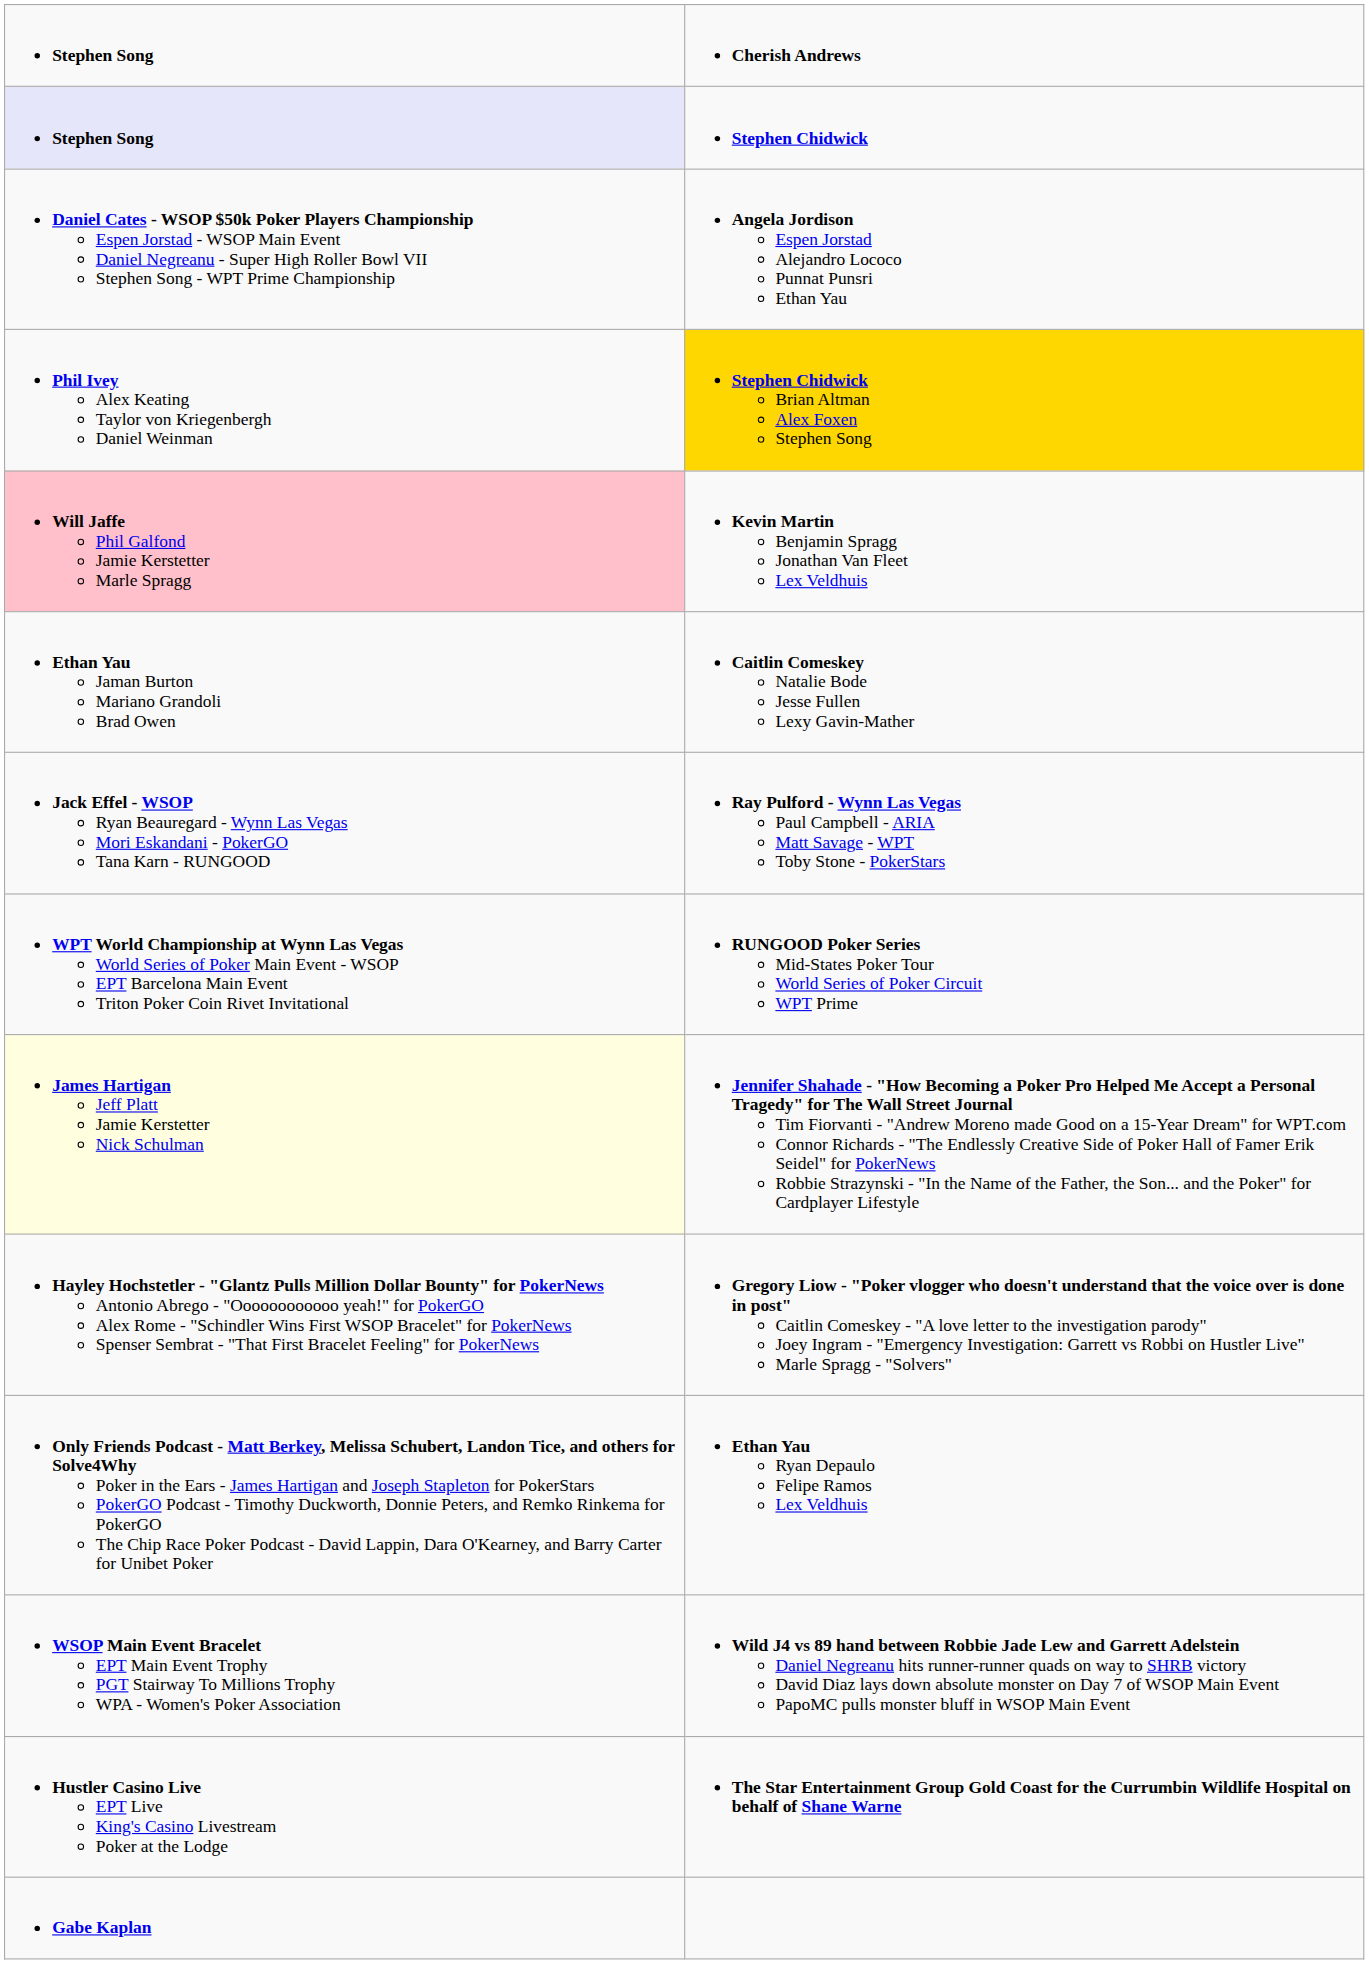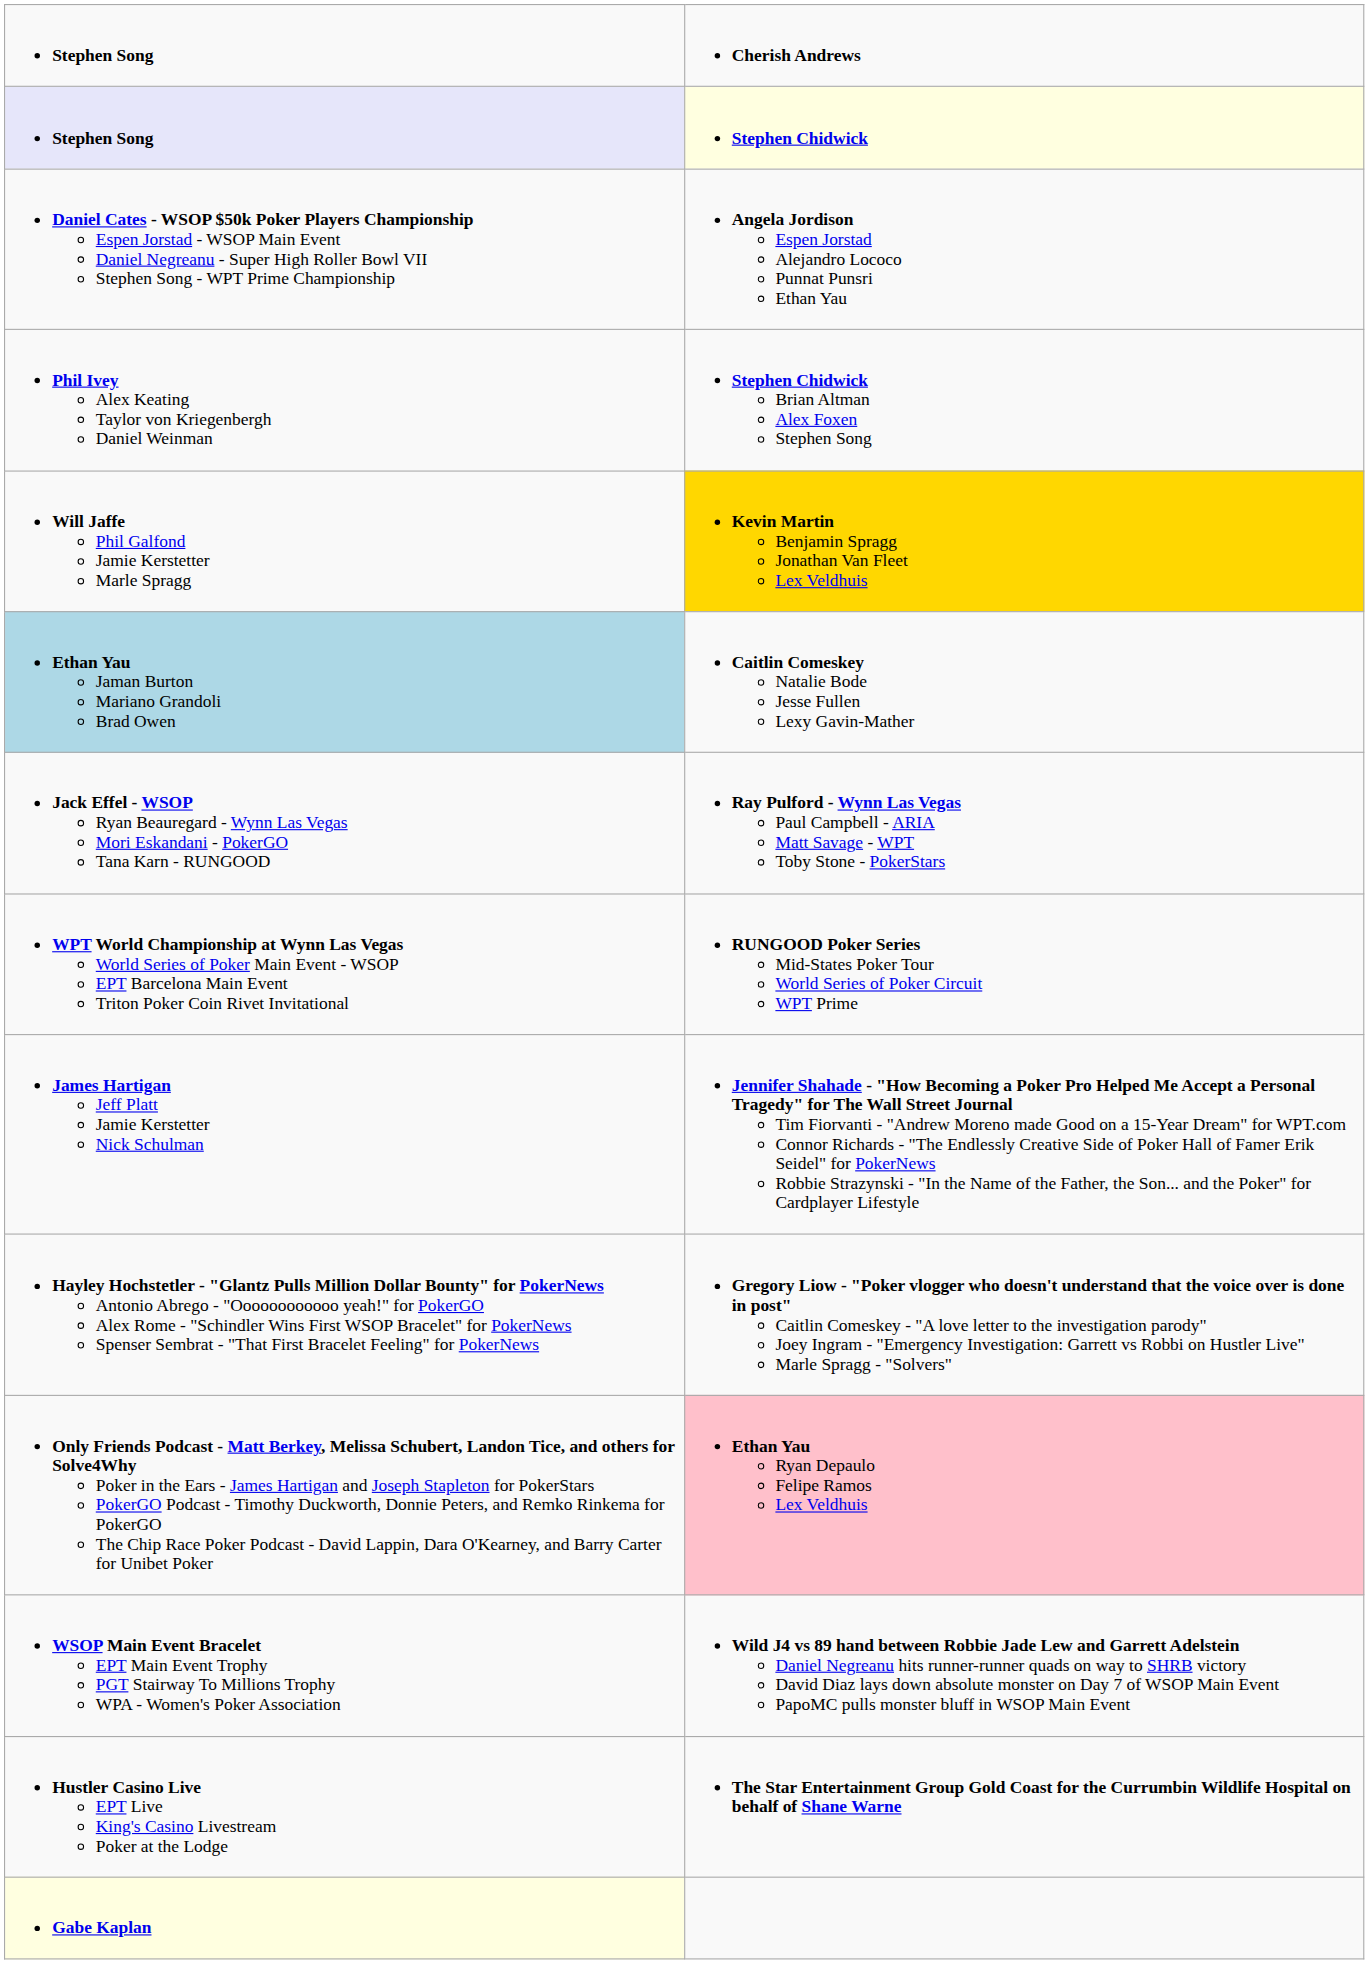row 2 | column 2: no background -> lightyellow background
row 4 | column 2: gold background -> no background
row 5 | column 1: pink background -> no background
row 5 | column 2: no background -> gold background
row 6 | column 1: no background -> lightblue background
row 9 | column 1: lightyellow background -> no background
row 11 | column 2: no background -> pink background
row 14 | column 1: no background -> lightyellow background
